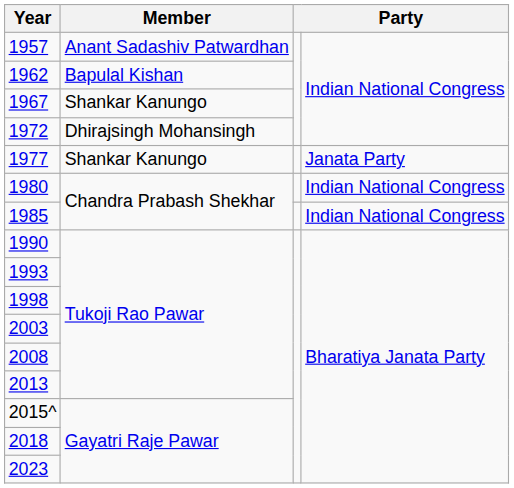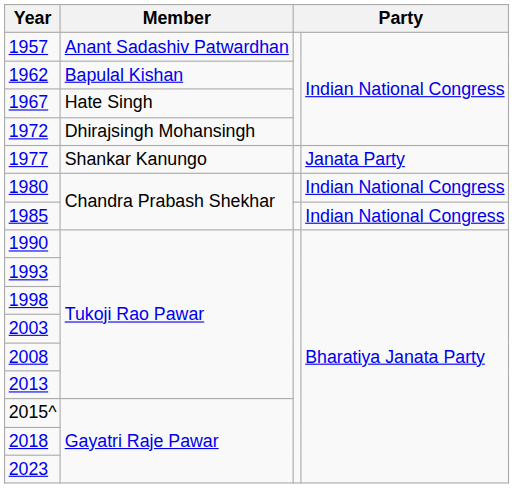1967 | Member: Shankar Kanungo -> Hate Singh
